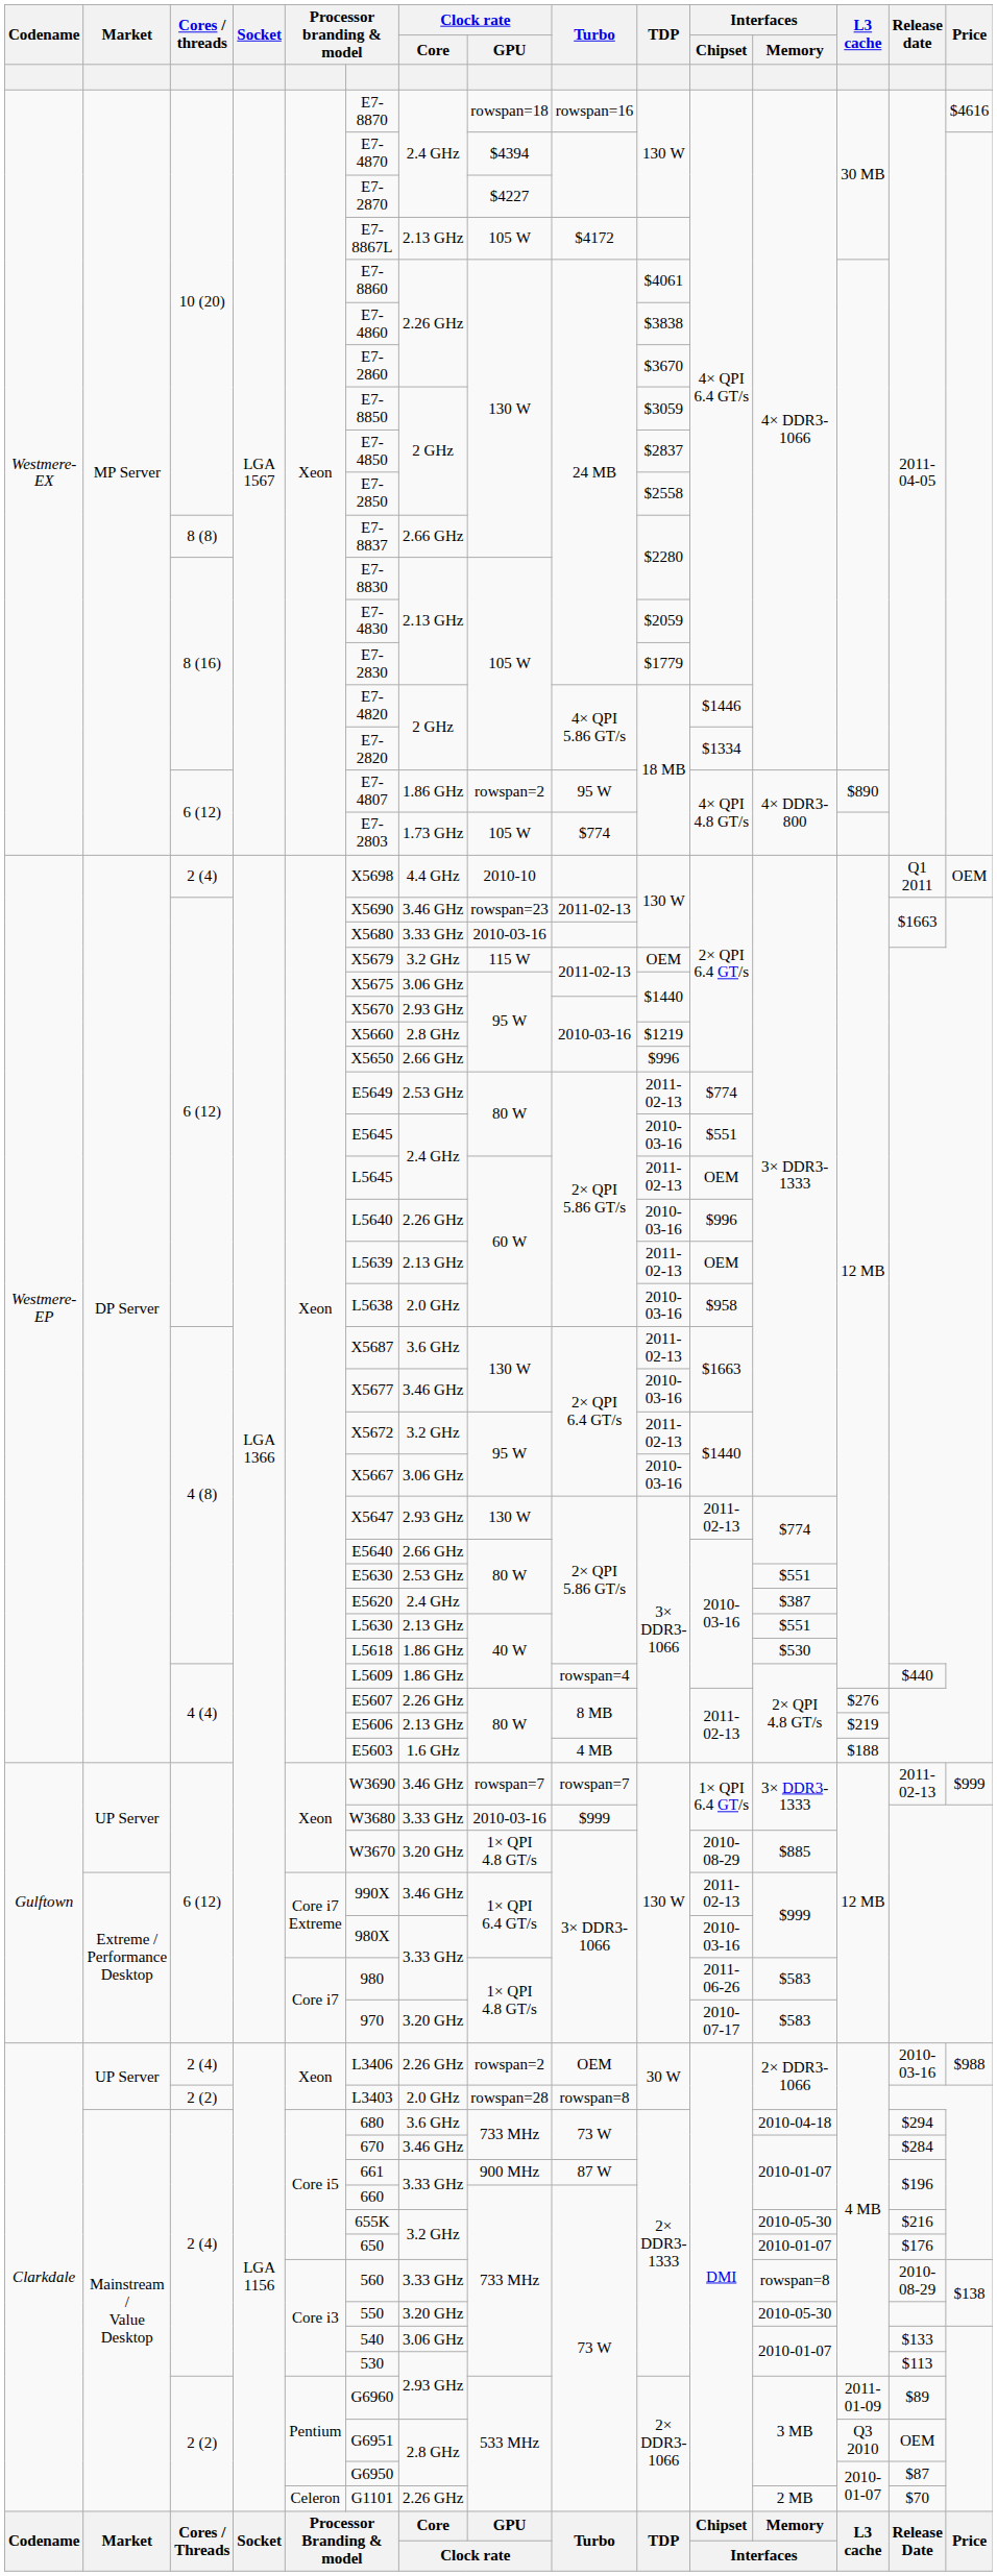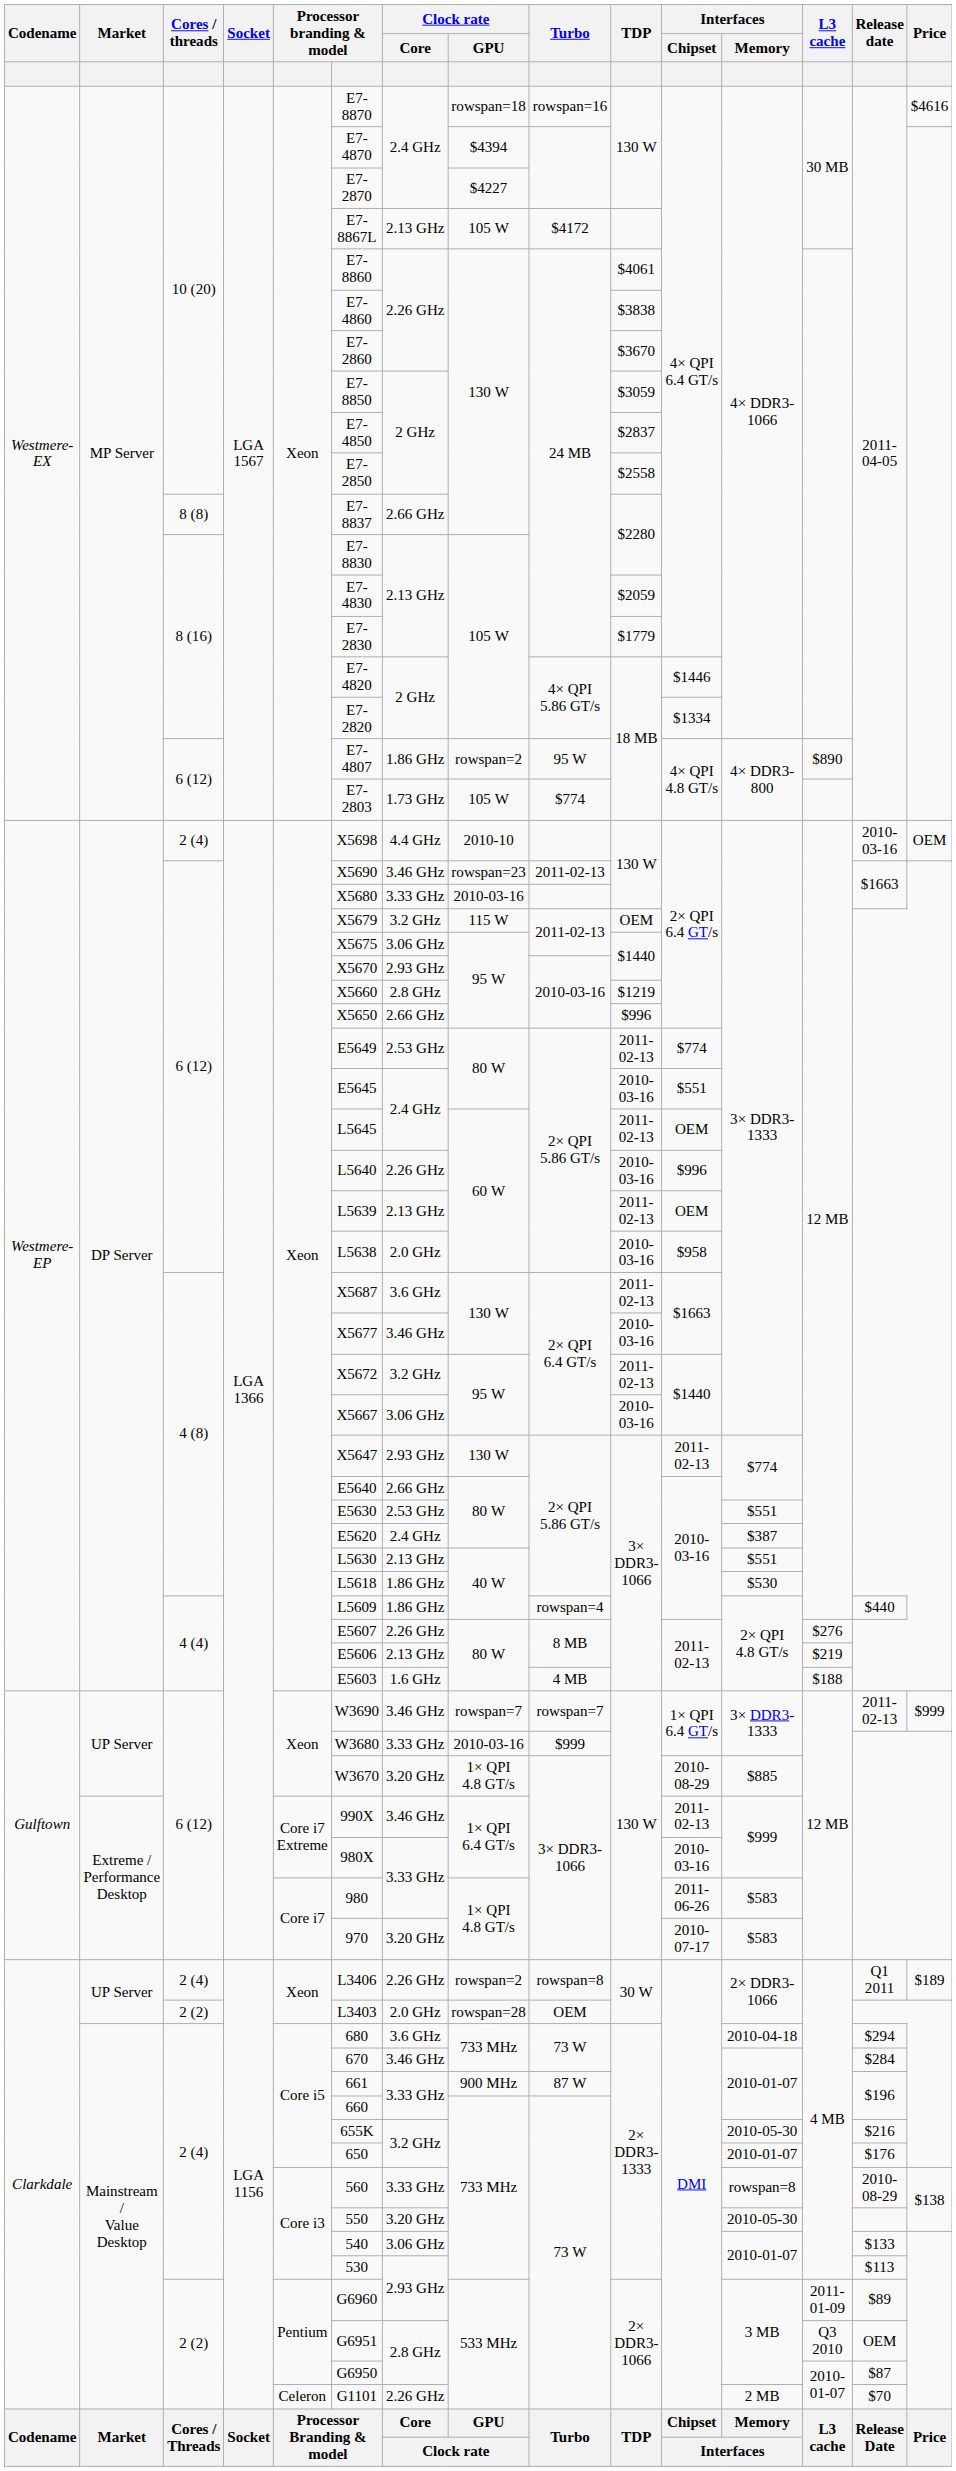DP Server / 2 (4) | Release date: Q1 2011 -> 2010-03-16
UP Server / 2 (4) | Turbo: OEM -> rowspan=8
UP Server / 2 (4) | Release date: 2010-03-16 -> Q1 2011
UP Server / 2 (4) | Price: $988 -> $189
UP Server / 2 (2) | Turbo: rowspan=8 -> OEM
